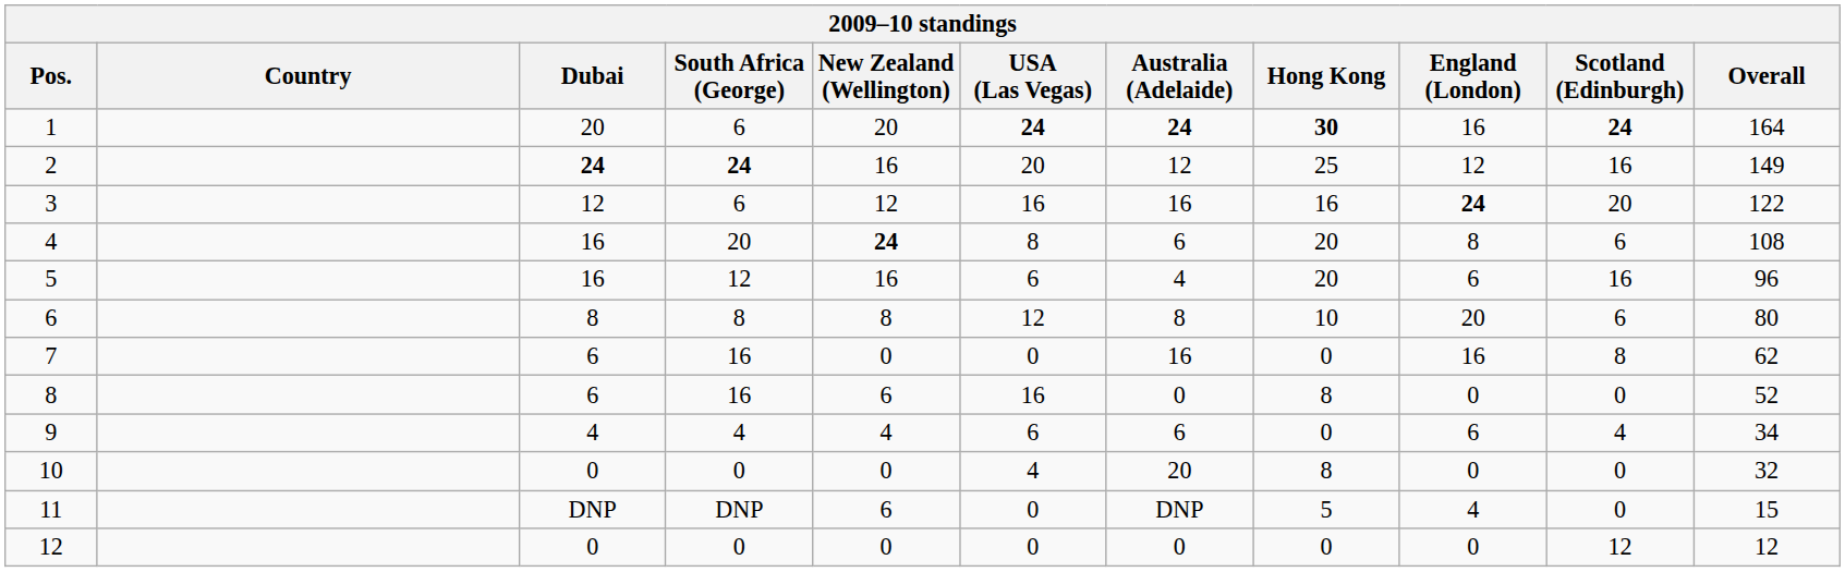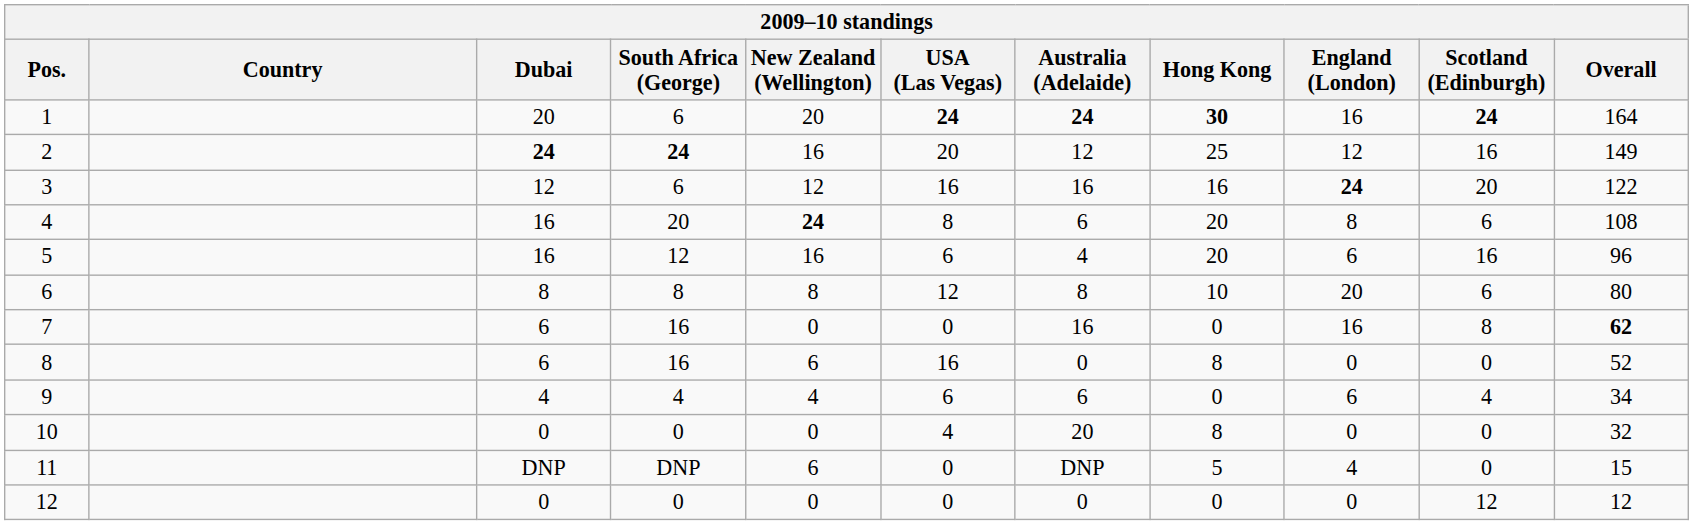7 | Overall: normal -> bold
